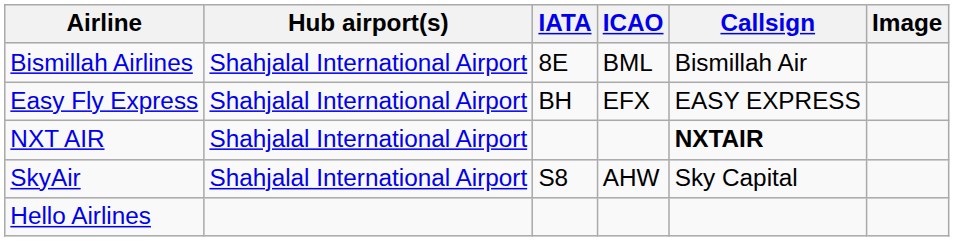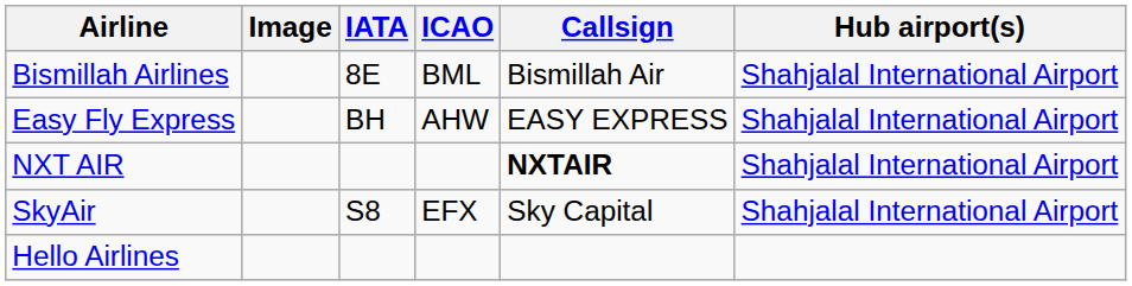columns swapped: Image <-> Hub airport(s)
Easy Fly Express | ICAO: EFX -> AHW
SkyAir | ICAO: AHW -> EFX
